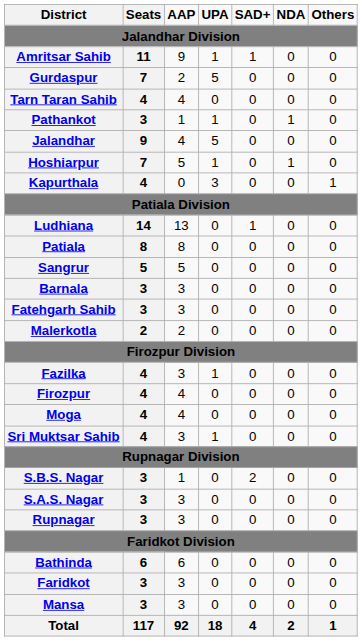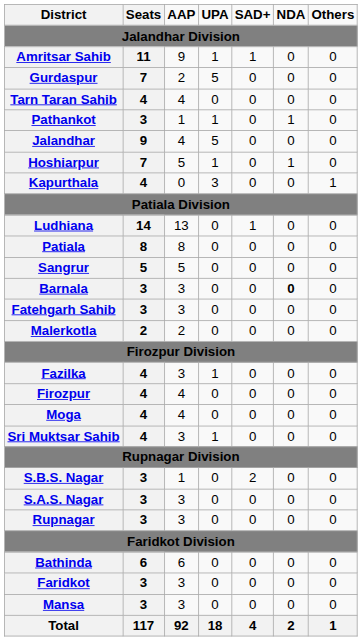Barnala | column 6: normal -> bold
